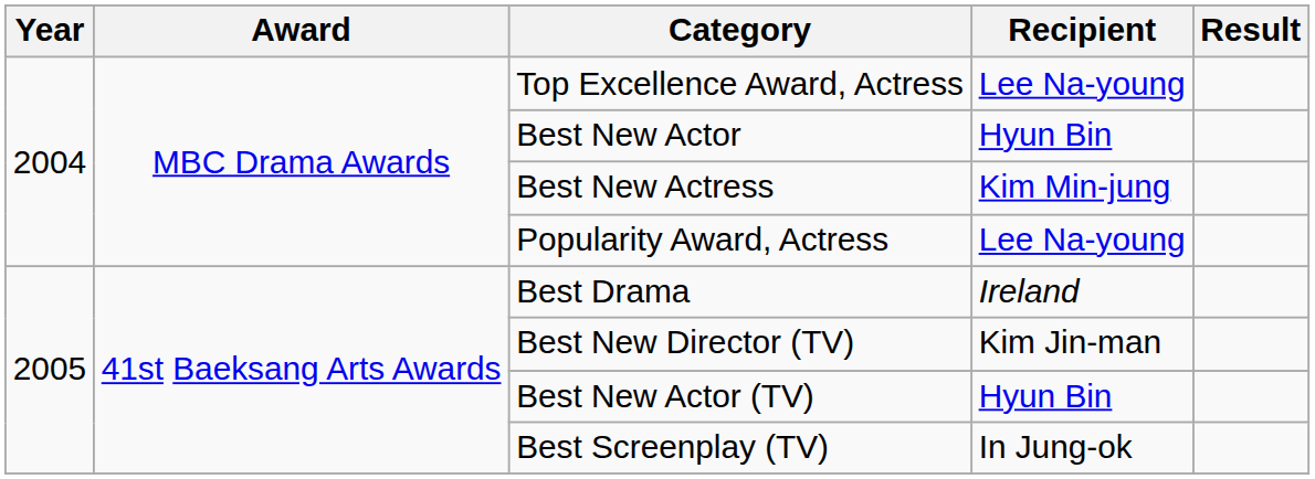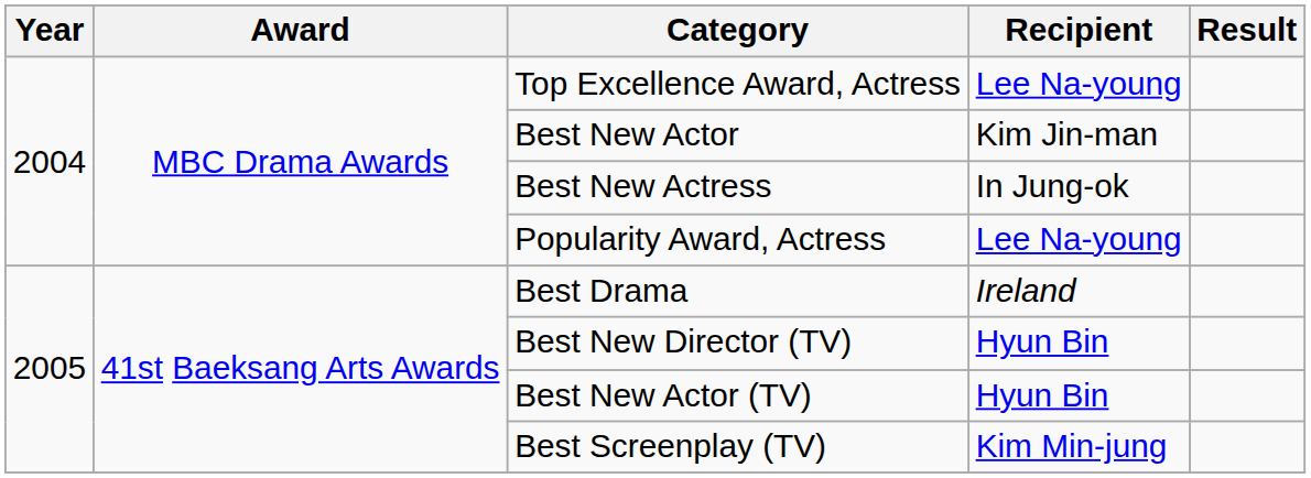Best New Actor | Recipient: Hyun Bin -> Kim Jin-man
Best New Actress | Recipient: Kim Min-jung -> In Jung-ok
Best New Director (TV) | Recipient: Kim Jin-man -> Hyun Bin
Best Screenplay (TV) | Recipient: In Jung-ok -> Kim Min-jung
